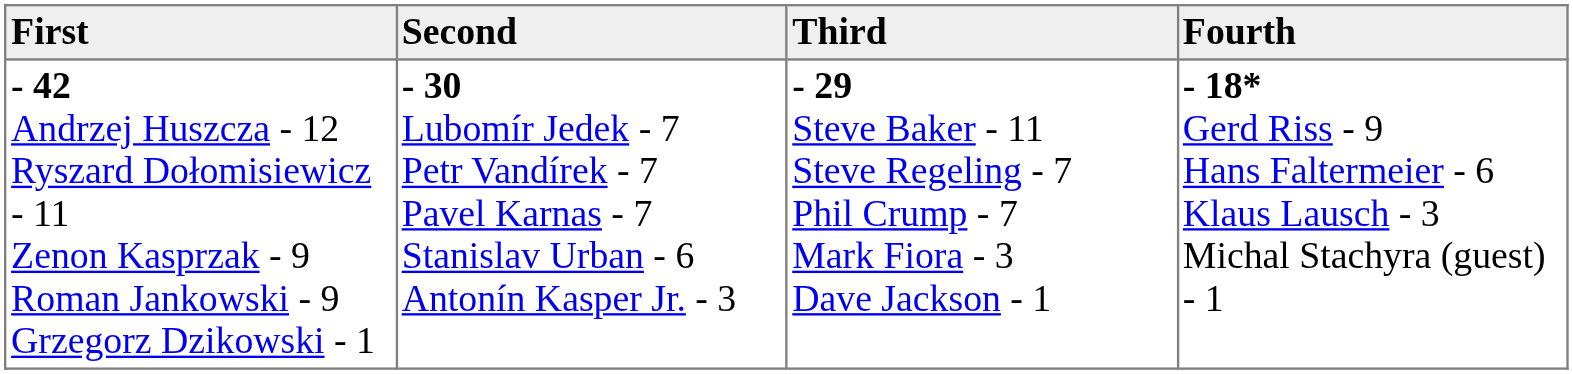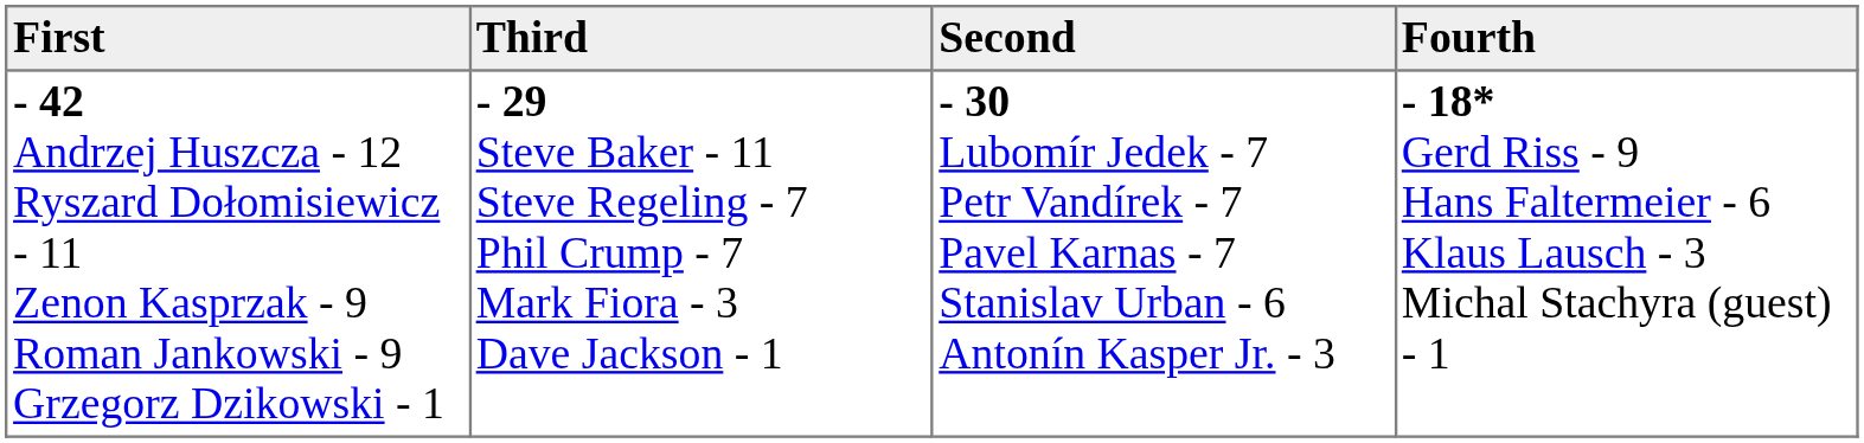columns swapped: Second <-> Third
